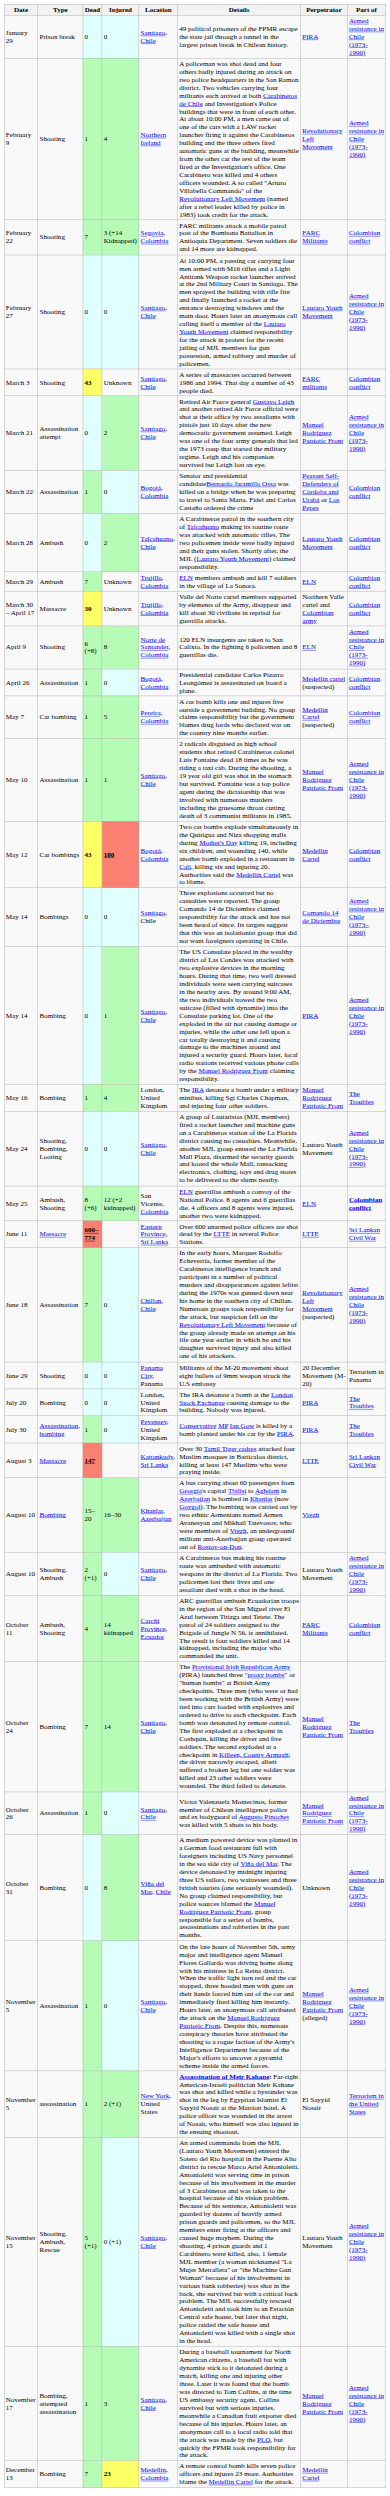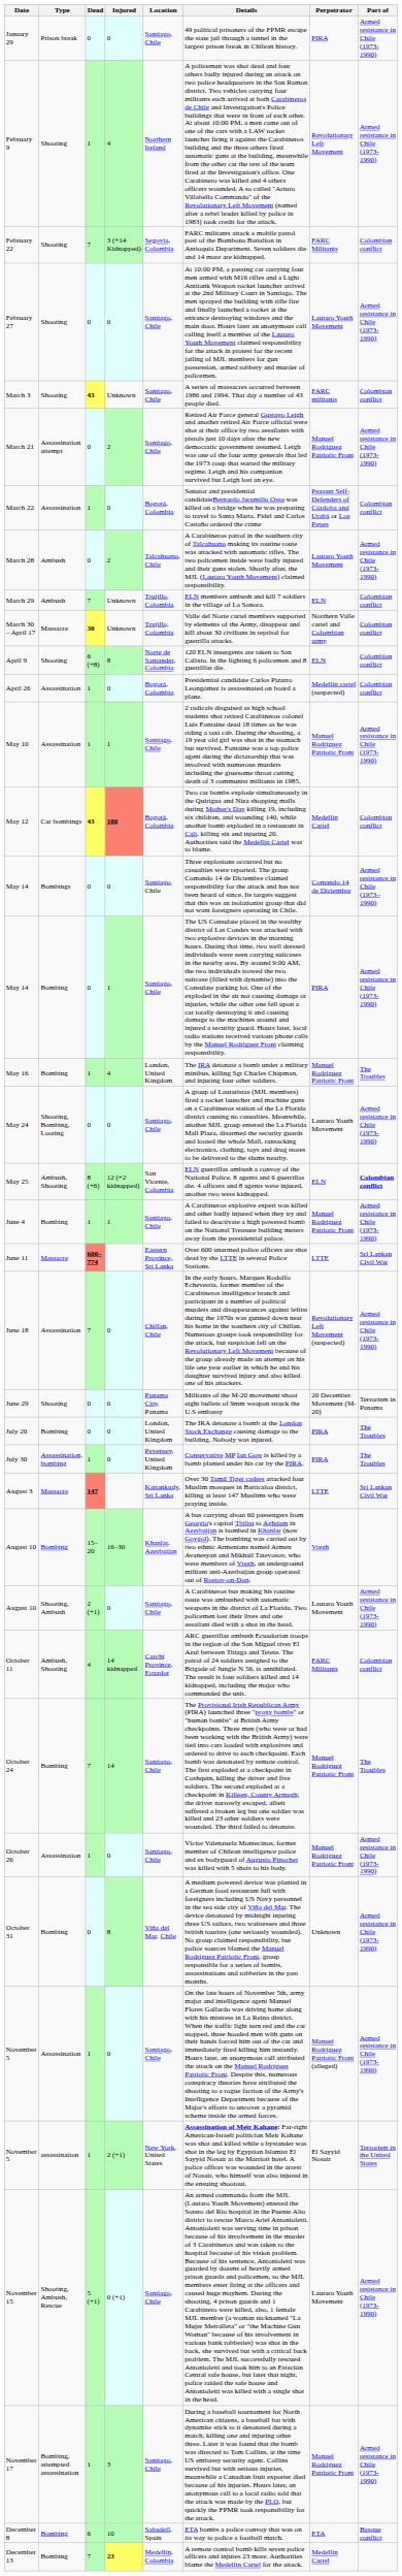March 28 | Part of: Colombian conflict -> Armed resistance in Chile (1973-1990)
April 9 | Part of: Armed resistance in Chile (1973-1990) -> Colombian conflict
- row: May 7 | Car bombing | 1 | 5 | Pereira, Colombia | A car bomb kills one and injures five outside a government building. No group claims responsibility but the government blames drug lords who declared war on the country nine months earlier. | Medellín Cartel (suspected) | Colombian conflict
+ row: June 4 | Bombing | 1 | 1 | Santiago, Chile | A Carabineros explosive expert was killed and other badly injured when they try and failed to deactivate a high powered bomb on the National Treasure building meters away from the presidential palace. | Manuel Rodríguez Patriotic Front | Armed resistance in Chile (1973-1990)
+ row: December 8 | Bombing | 6 | 10 | Sabadell, Spain | ETA bombs a police convoy that was on its way to police a football match. | ETA | Basque conflict
